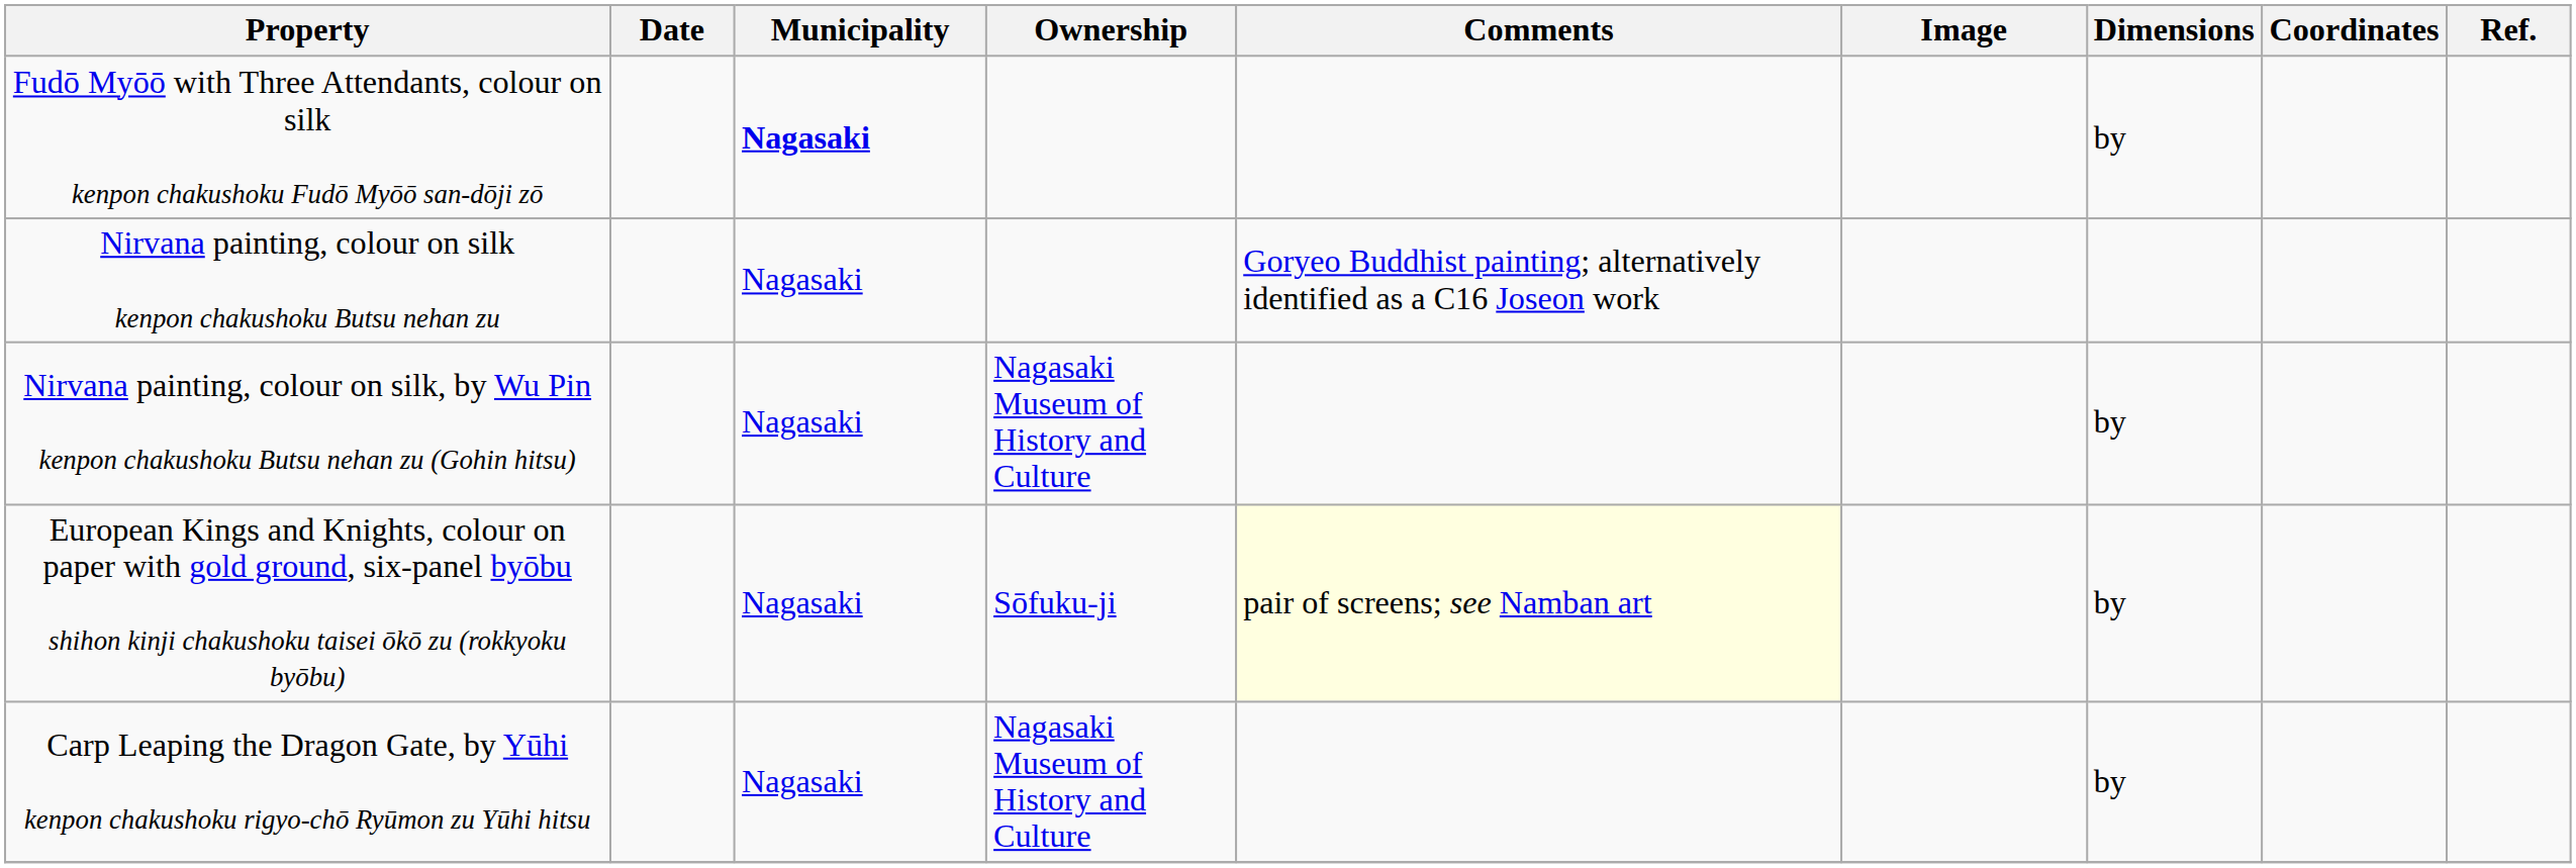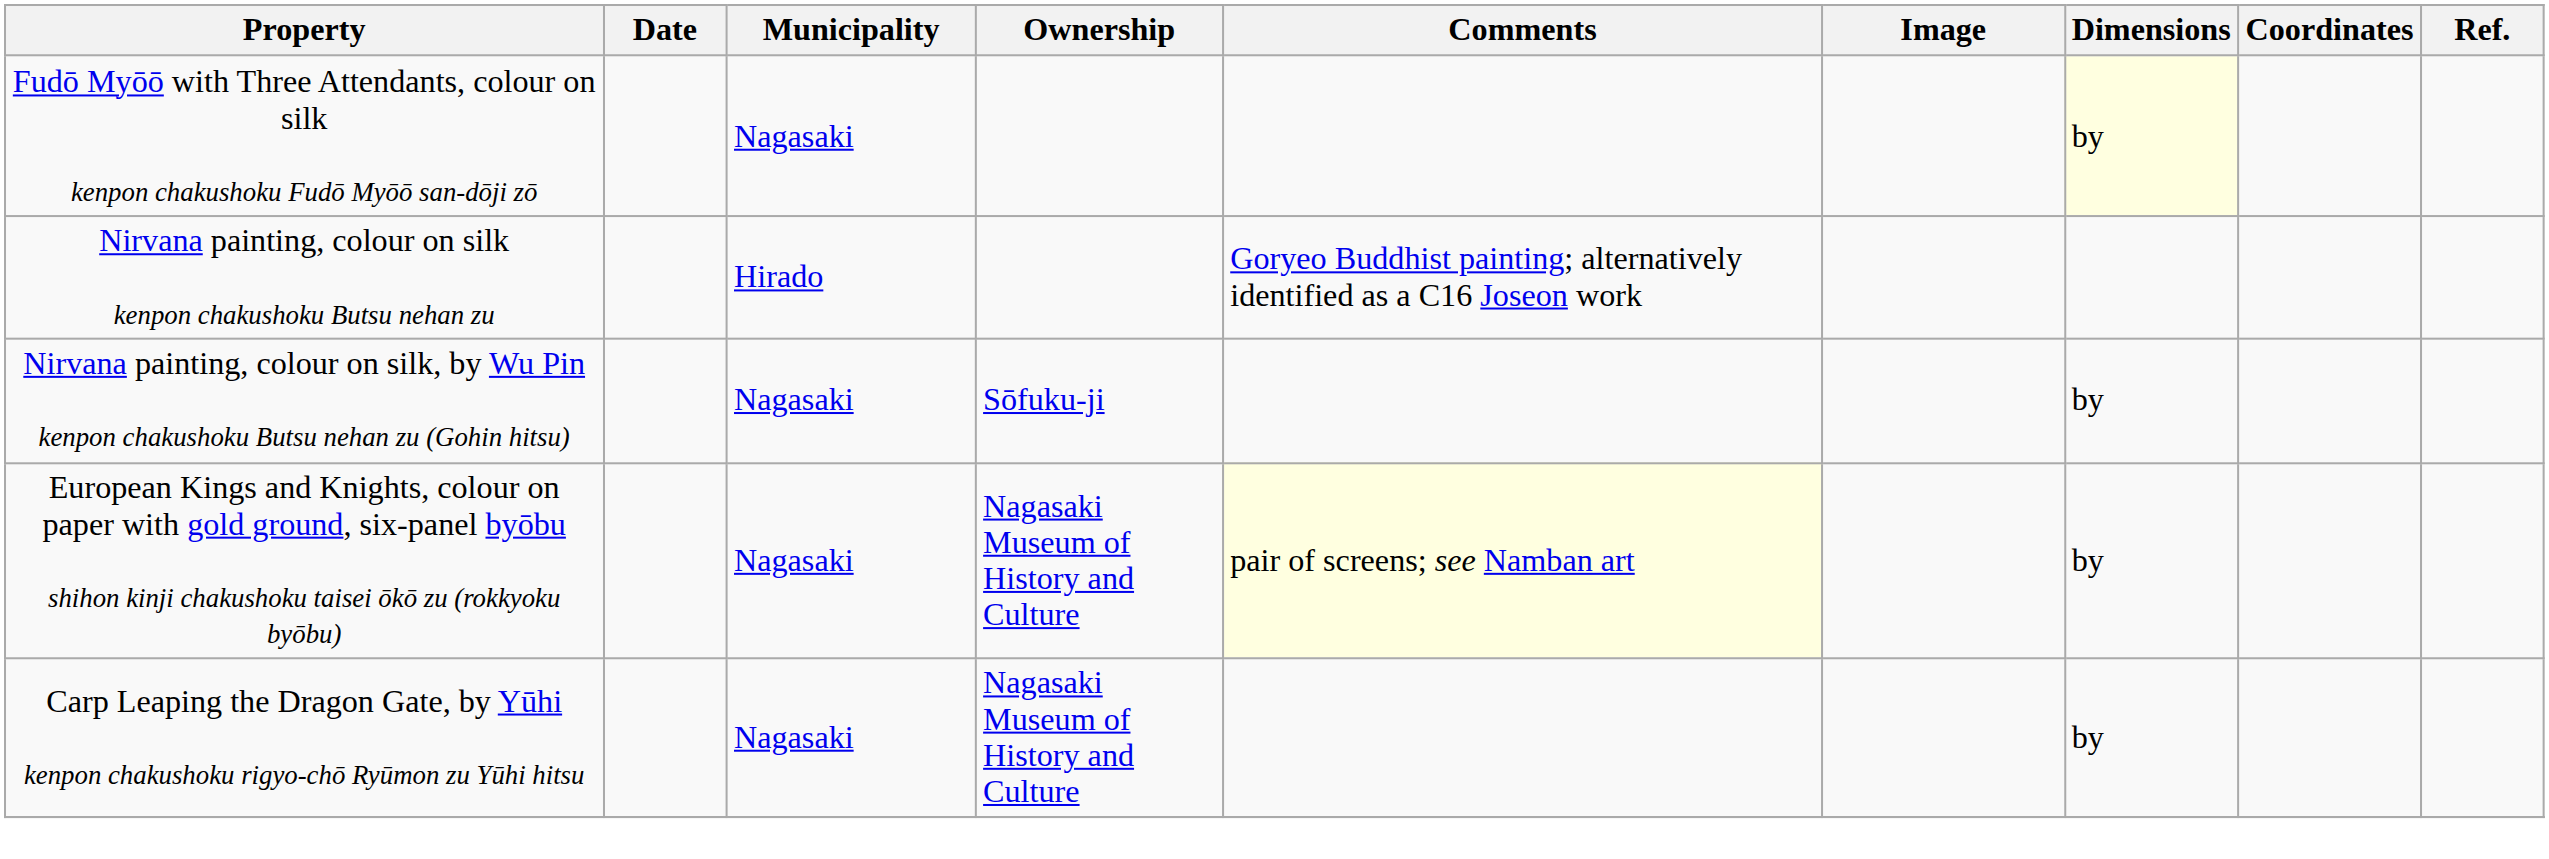row 2 | Municipality: bold -> normal
row 2 | Dimensions: no background -> lightyellow background
row 3 | Municipality: Nagasaki -> Hirado
row 4 | Ownership: Nagasaki Museum of History and Culture -> Sōfuku-ji
row 5 | Ownership: Sōfuku-ji -> Nagasaki Museum of History and Culture
